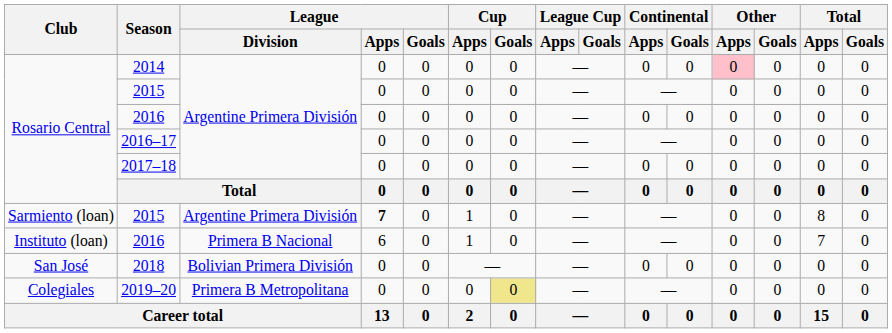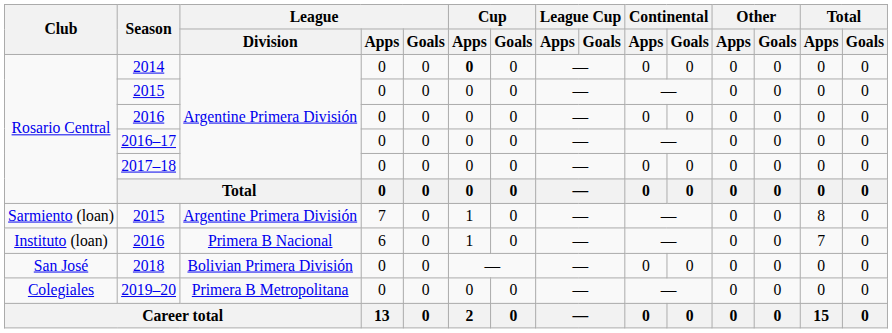2014 | Cup / Apps: normal -> bold
2014 | Other / Apps: pink background -> no background
Sarmiento (loan) / 2015 | League / Apps: bold -> normal
2019–20 | Cup / Goals: khaki background -> no background
